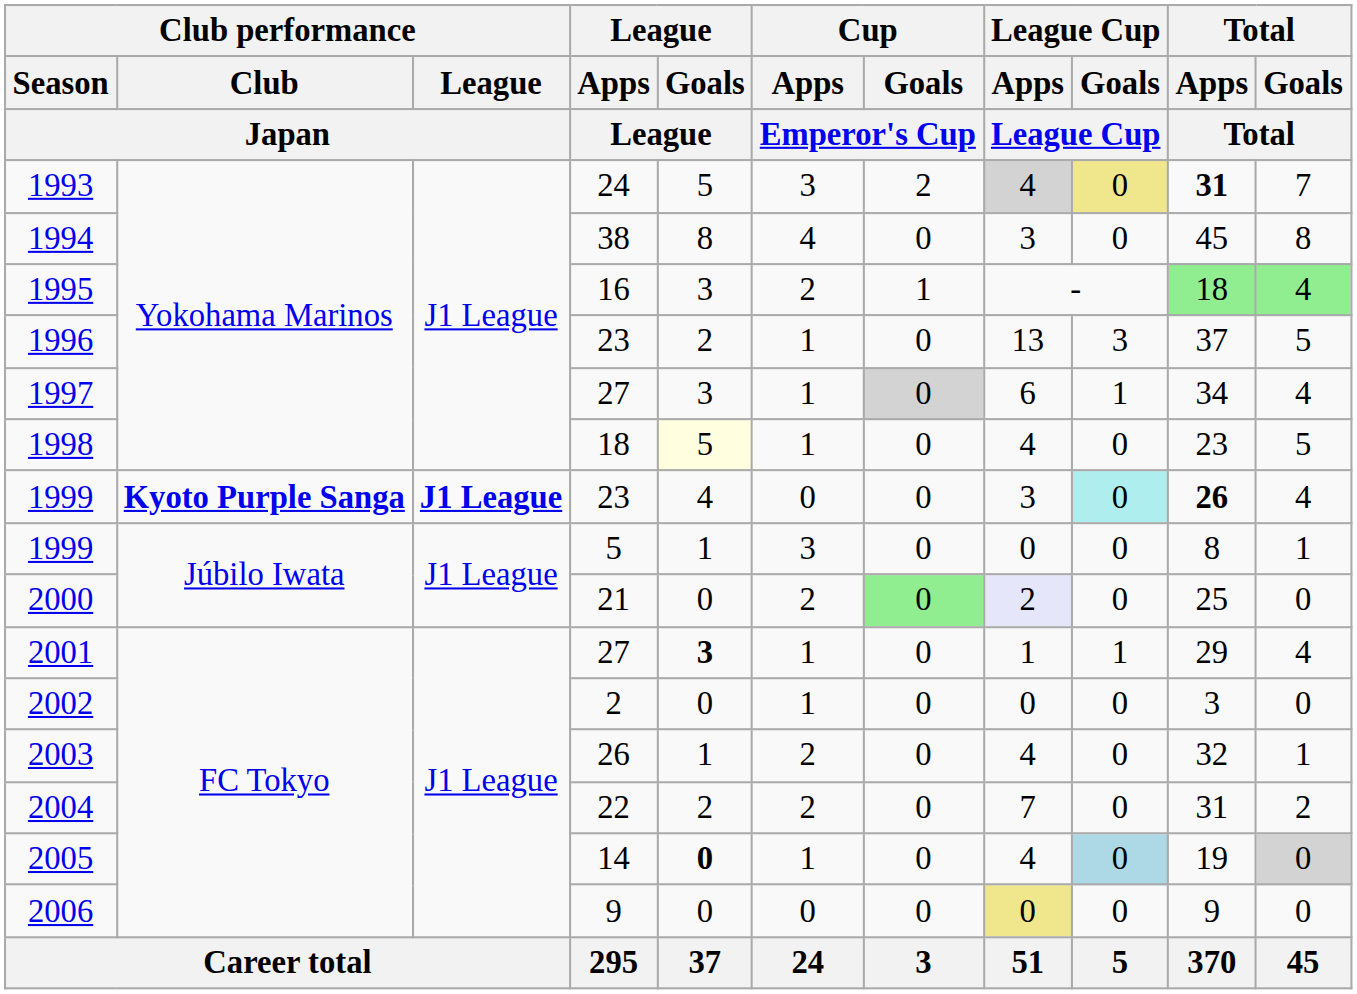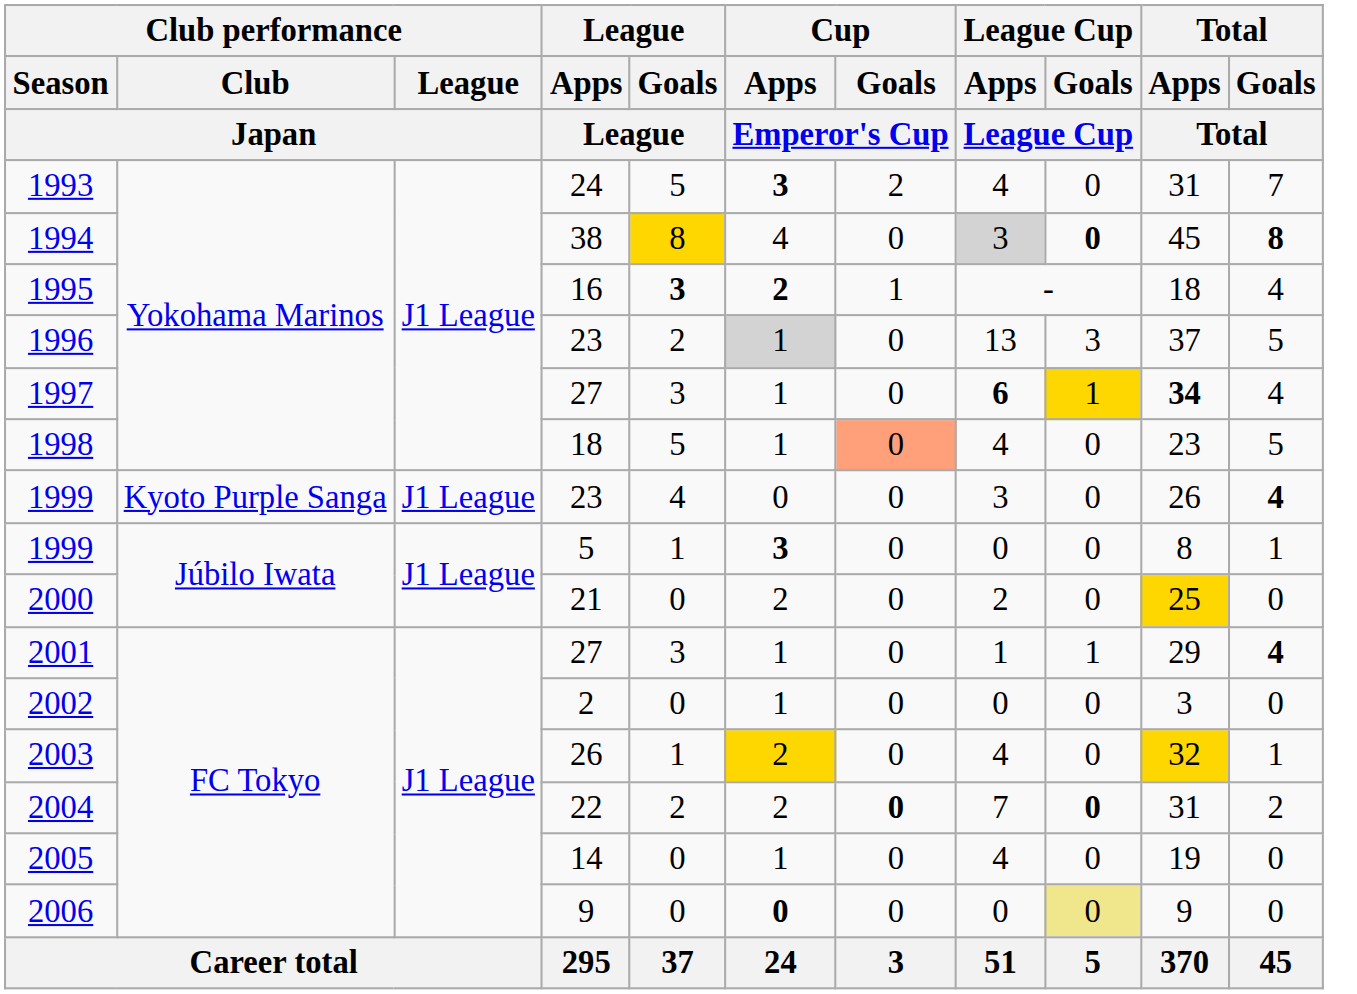1993 | Cup / Apps / Emperor's Cup: normal -> bold
1993 | League Cup / Apps / League Cup: lightgrey background -> no background
1993 | League Cup / Goals / League Cup: khaki background -> no background
1993 | Total / Apps / Total: bold -> normal
1994 | League / Goals / League: no background -> gold background
1994 | League Cup / Apps / League Cup: no background -> lightgrey background
1994 | League Cup / Goals / League Cup: normal -> bold
1994 | Total / Goals / Total: normal -> bold
1995 | League / Goals / League: normal -> bold
1995 | Cup / Apps / Emperor's Cup: normal -> bold
1995 | Total / Apps / Total: lightgreen background -> no background
1995 | Total / Goals / Total: lightgreen background -> no background
1996 | Cup / Apps / Emperor's Cup: no background -> lightgrey background
1997 | Cup / Goals / Emperor's Cup: lightgrey background -> no background
1997 | League Cup / Apps / League Cup: normal -> bold
1997 | League Cup / Goals / League Cup: no background -> gold background
1997 | Total / Apps / Total: normal -> bold
1998 | League / Goals / League: lightyellow background -> no background
1998 | Cup / Goals / Emperor's Cup: no background -> lightsalmon background
1999 / 23 | Club performance / Club / Japan: bold -> normal
1999 / 23 | Club performance / League / Japan: bold -> normal
1999 / 23 | League Cup / Goals / League Cup: paleturquoise background -> no background
1999 / 23 | Total / Apps / Total: bold -> normal
1999 / 23 | Total / Goals / Total: normal -> bold
1999 / 5 | Cup / Apps / Emperor's Cup: normal -> bold
2000 | Cup / Goals / Emperor's Cup: lightgreen background -> no background
2000 | League Cup / Apps / League Cup: lavender background -> no background
2000 | Total / Apps / Total: no background -> gold background
2001 | League / Goals / League: bold -> normal
2001 | Total / Goals / Total: normal -> bold
2003 | Cup / Apps / Emperor's Cup: no background -> gold background
2003 | Total / Apps / Total: no background -> gold background
2004 | Cup / Goals / Emperor's Cup: normal -> bold
2004 | League Cup / Goals / League Cup: normal -> bold
2005 | League / Goals / League: bold -> normal
2005 | League Cup / Goals / League Cup: lightblue background -> no background
2005 | Total / Goals / Total: lightgrey background -> no background
2006 | Cup / Apps / Emperor's Cup: normal -> bold
2006 | League Cup / Apps / League Cup: khaki background -> no background
2006 | League Cup / Goals / League Cup: no background -> khaki background
